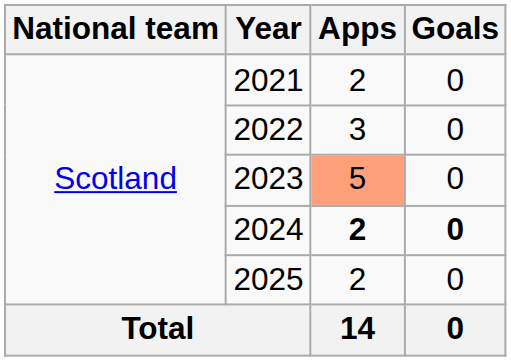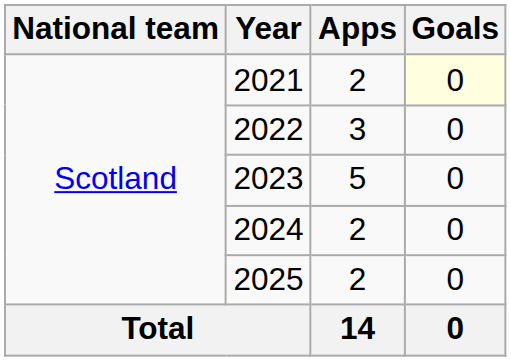2021 | Goals: no background -> lightyellow background
2023 | Apps: lightsalmon background -> no background
2024 | Apps: bold -> normal
2024 | Goals: bold -> normal
